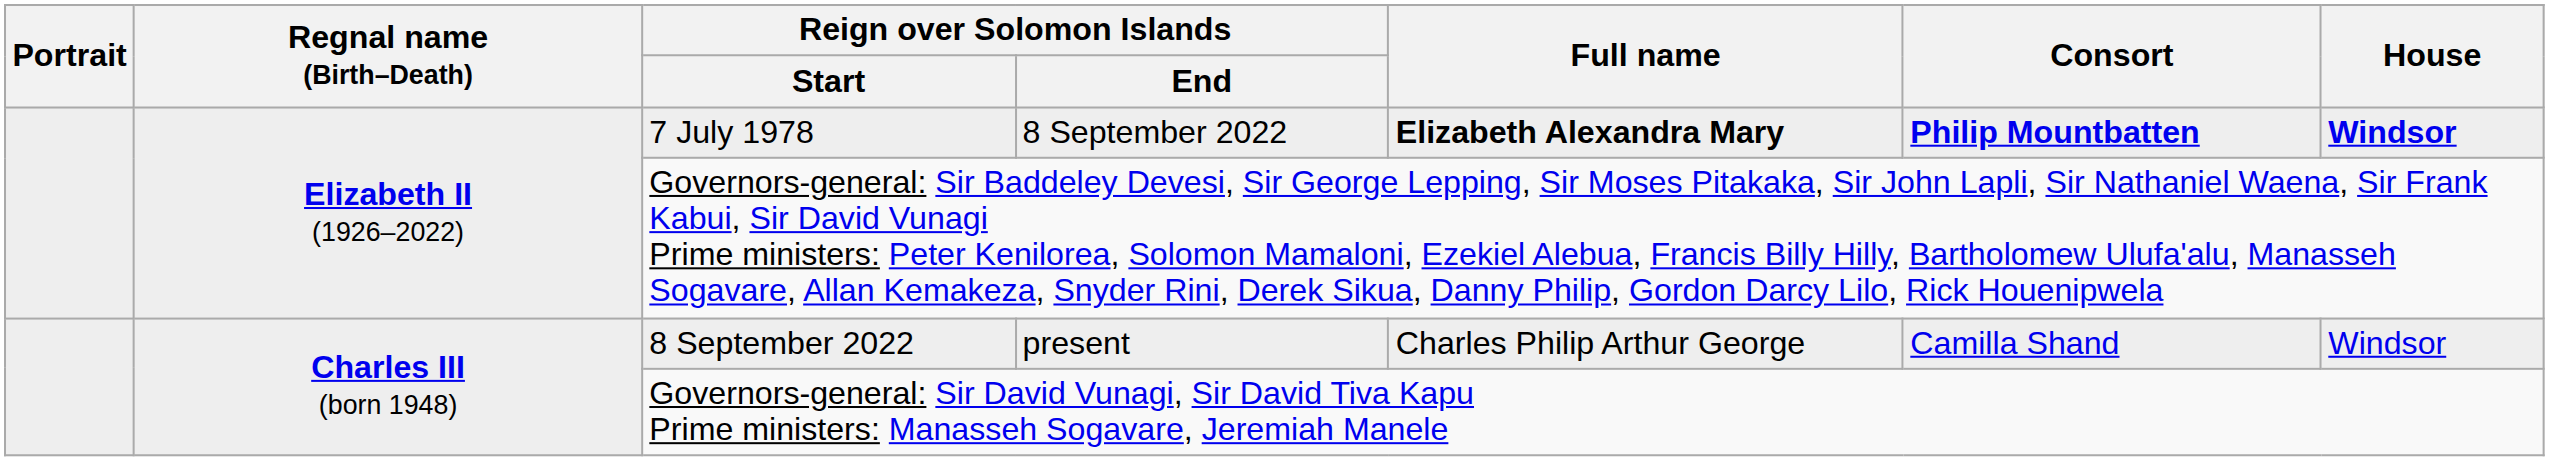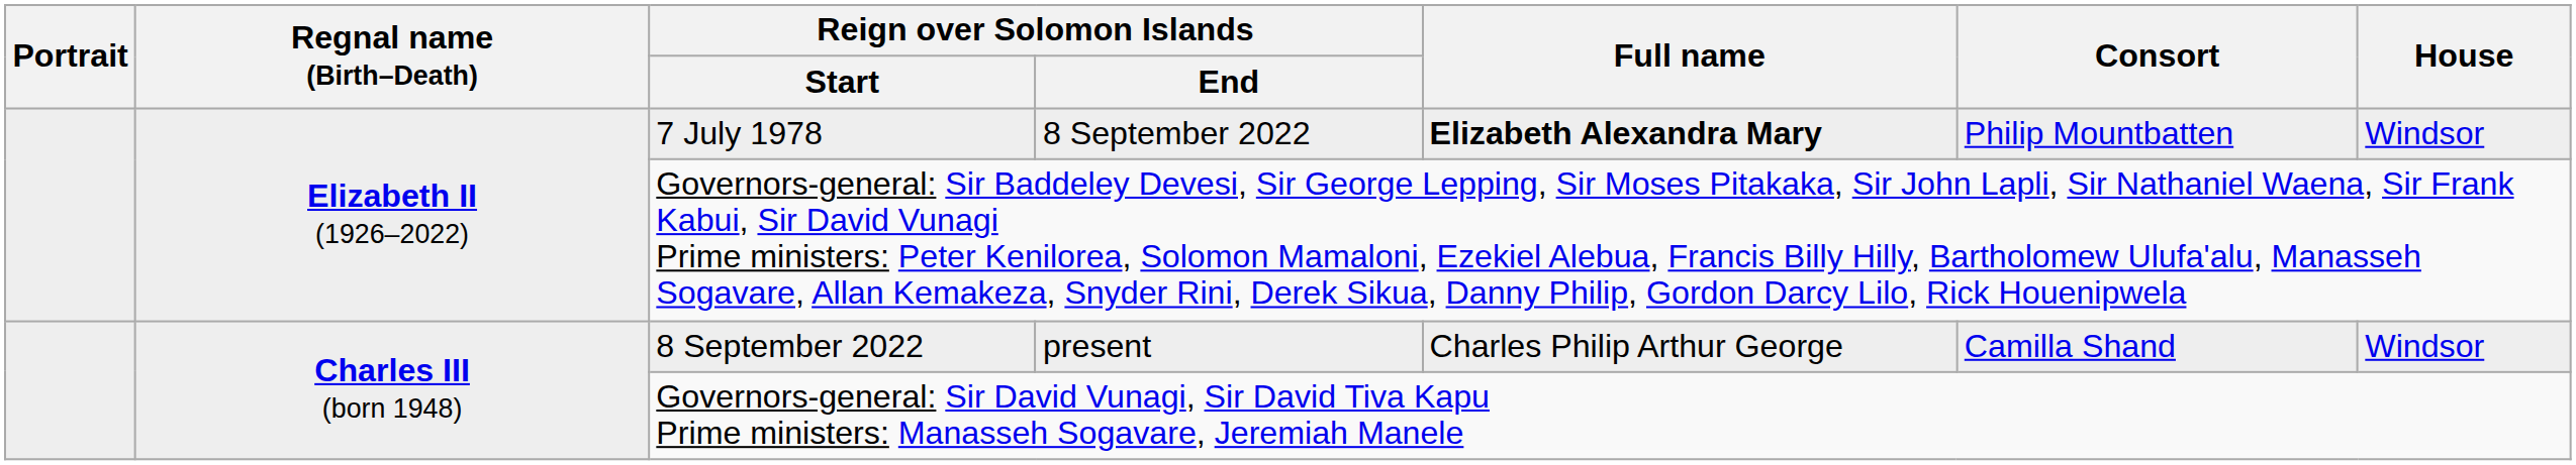7 July 1978 | Consort: bold -> normal
7 July 1978 | House: bold -> normal
